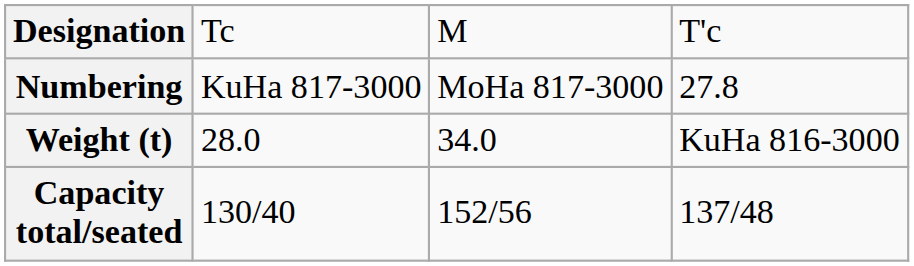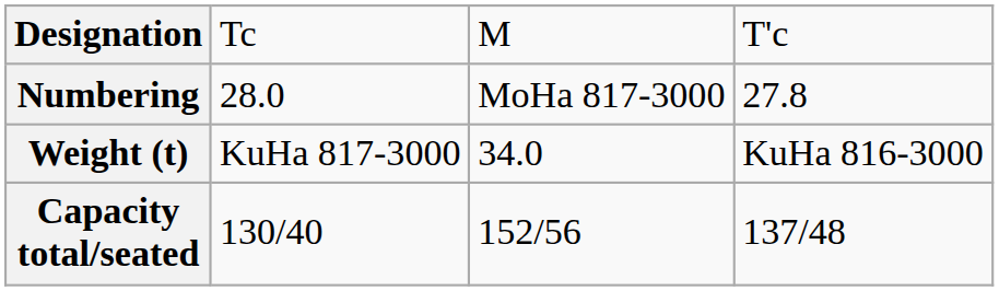Numbering | column 2: KuHa 817-3000 -> 28.0
Weight (t) | column 2: 28.0 -> KuHa 817-3000
